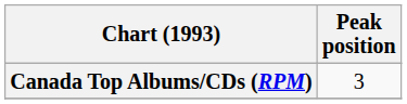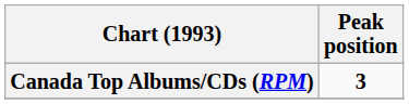Canada Top Albums/CDs (RPM) | Peak position: normal -> bold
